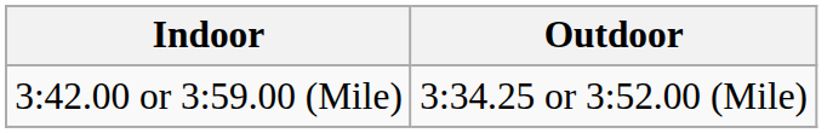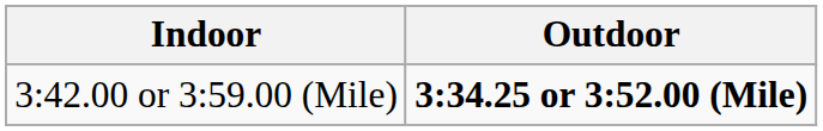3:42.00 or 3:59.00 (Mile) | Outdoor: normal -> bold
